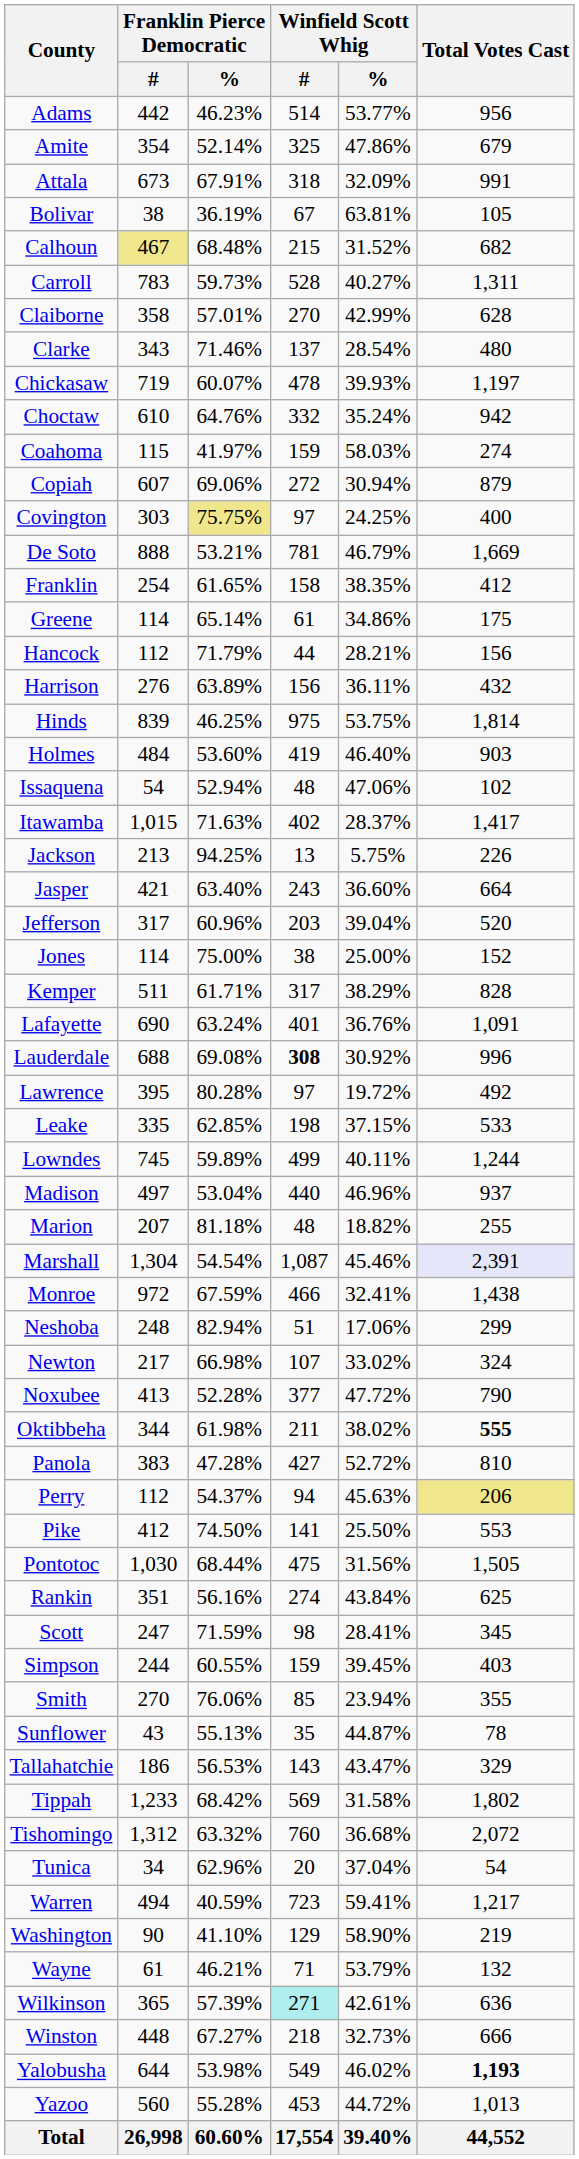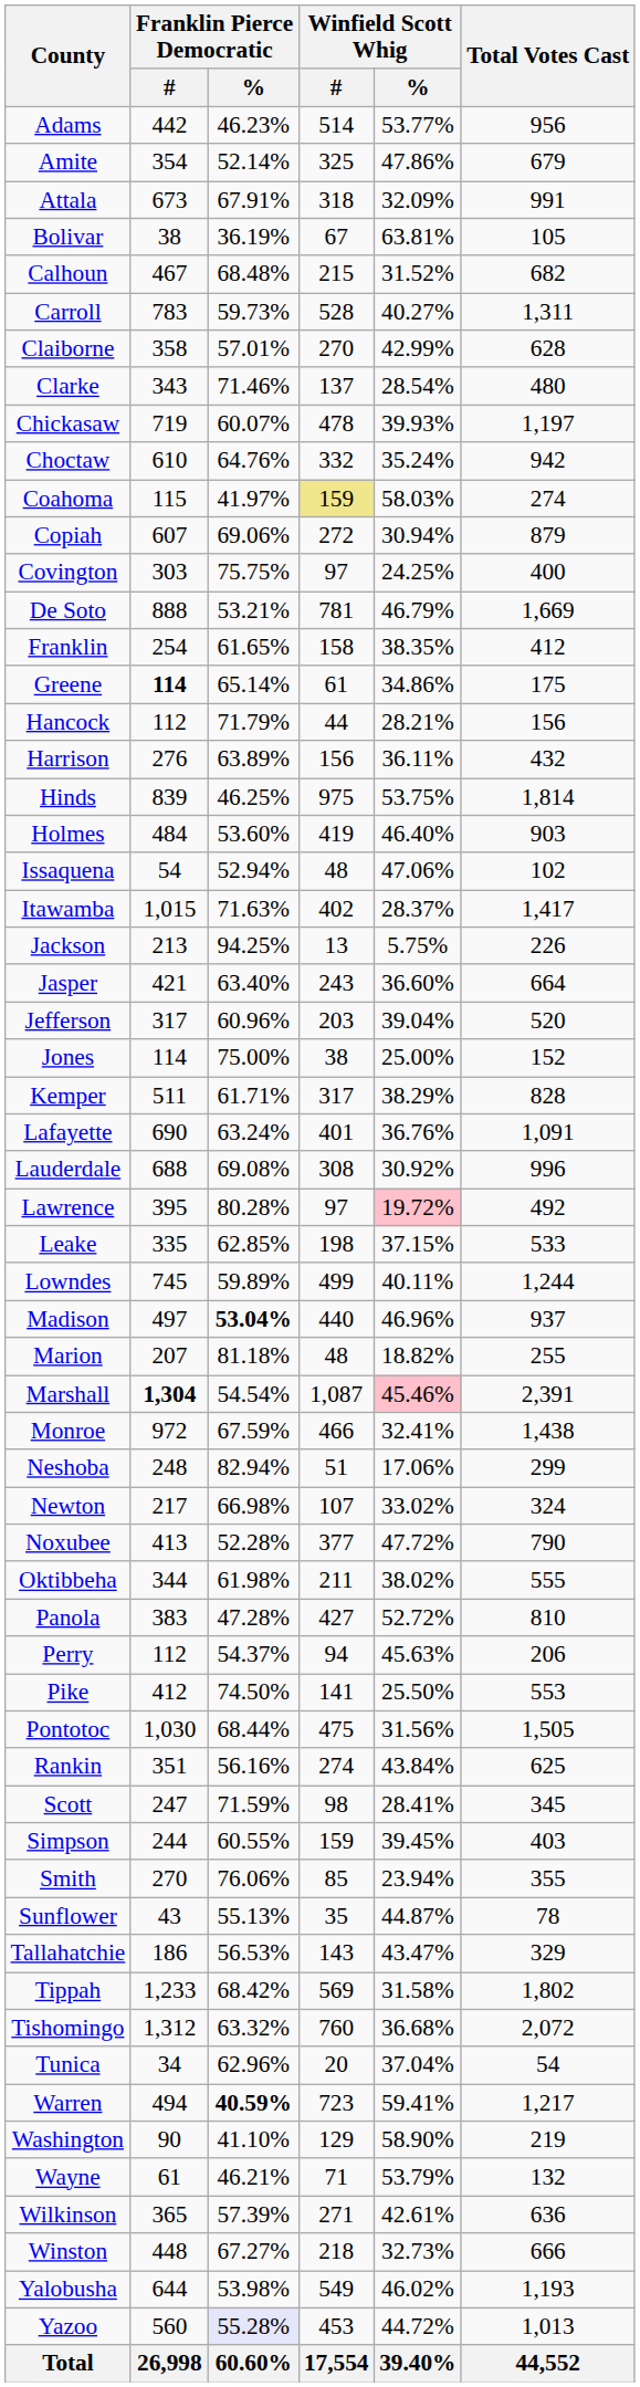Calhoun | Franklin Pierce Democratic / #: khaki background -> no background
Coahoma | Winfield Scott Whig / #: no background -> khaki background
Covington | Franklin Pierce Democratic / %: khaki background -> no background
Greene | Franklin Pierce Democratic / #: normal -> bold
Lauderdale | Winfield Scott Whig / #: bold -> normal
Lawrence | Winfield Scott Whig / %: no background -> pink background
Madison | Franklin Pierce Democratic / %: normal -> bold
Marshall | Franklin Pierce Democratic / #: normal -> bold
Marshall | Winfield Scott Whig / %: no background -> pink background
Marshall | Total Votes Cast: lavender background -> no background
Oktibbeha | Total Votes Cast: bold -> normal
Perry | Total Votes Cast: khaki background -> no background
Warren | Franklin Pierce Democratic / %: normal -> bold
Wilkinson | Winfield Scott Whig / #: paleturquoise background -> no background
Yalobusha | Total Votes Cast: bold -> normal
Yazoo | Franklin Pierce Democratic / %: no background -> lavender background
